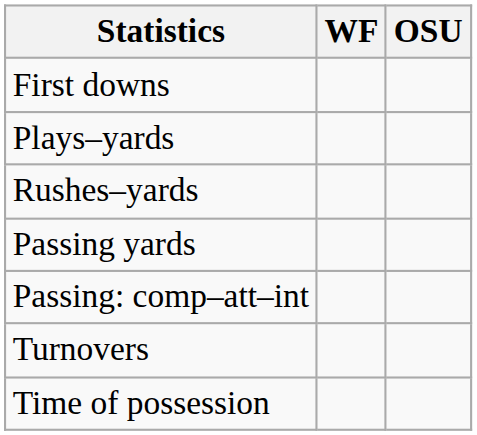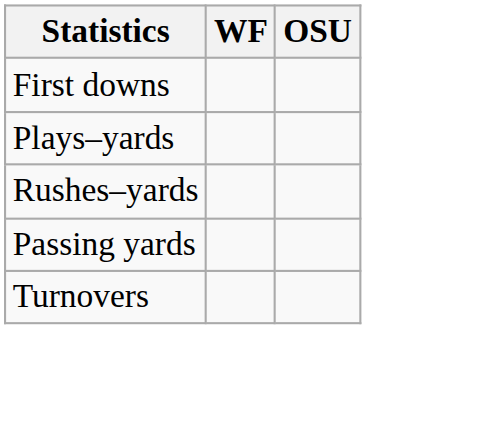- row: Passing: comp–att–int
- row: Time of possession
